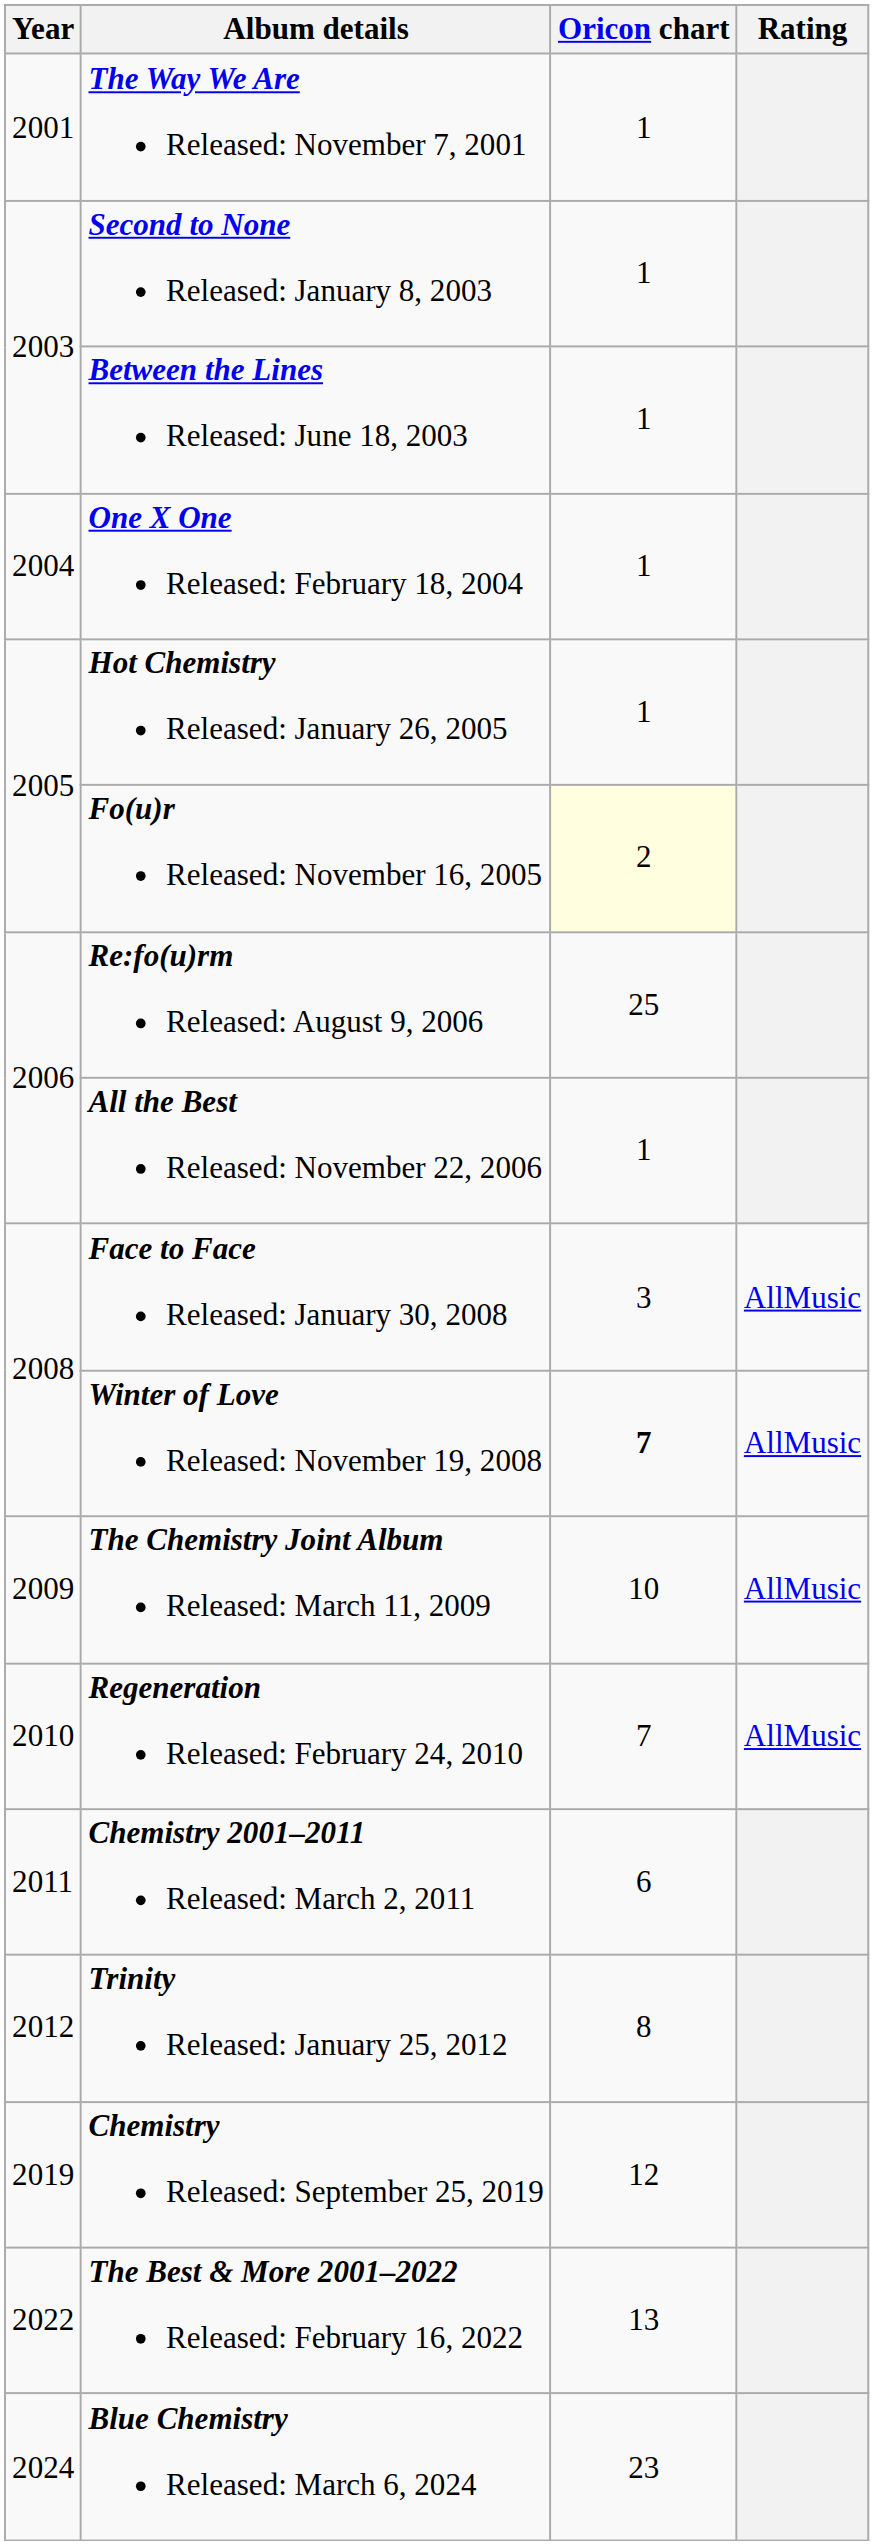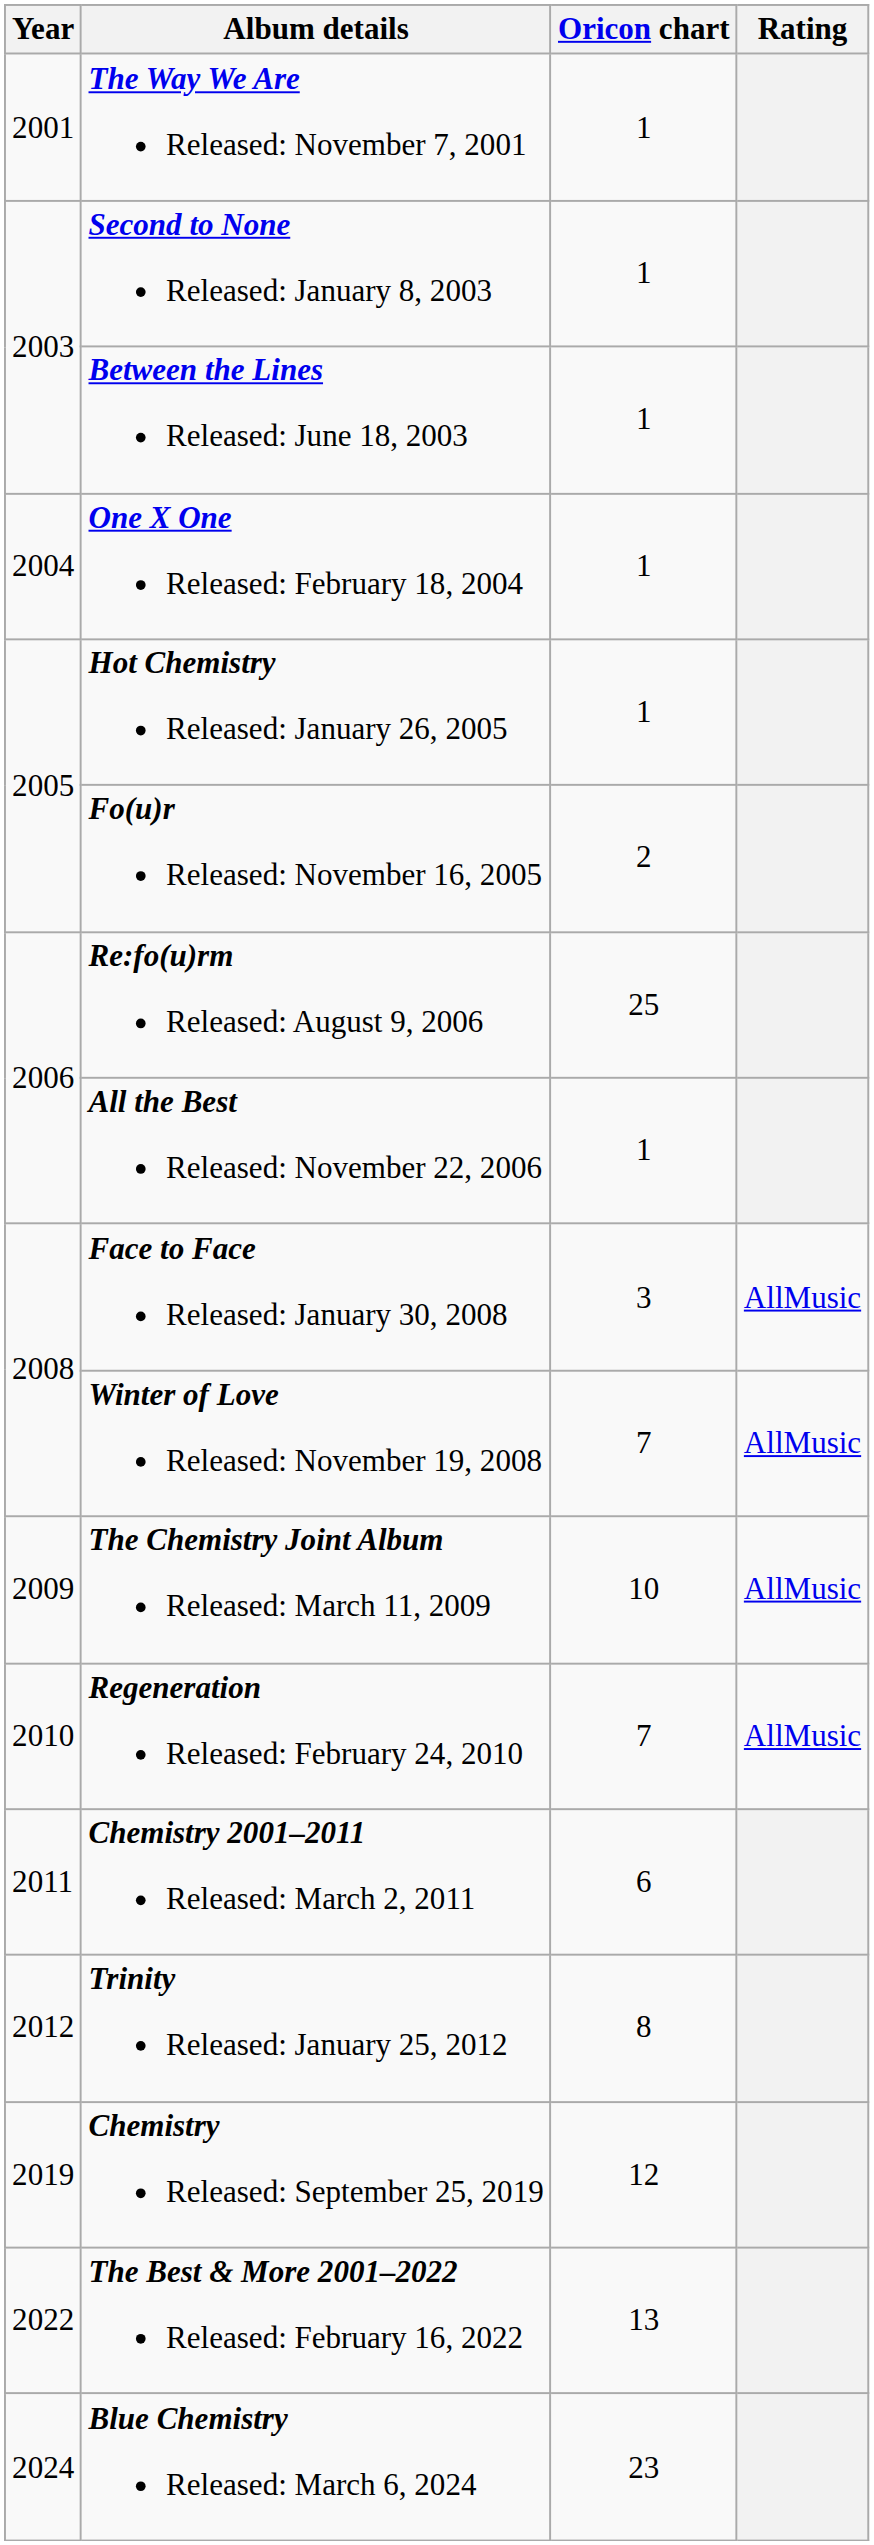Fo(u)r Released: November 16, 2005 | Oricon chart: lightyellow background -> no background
Winter of Love Released: November 19, 2008 | Oricon chart: bold -> normal
